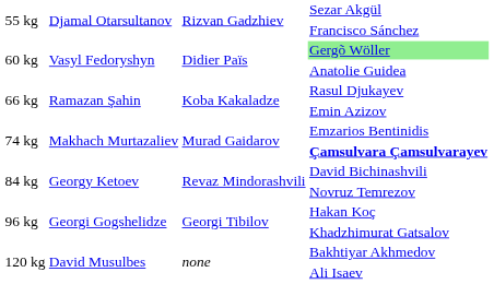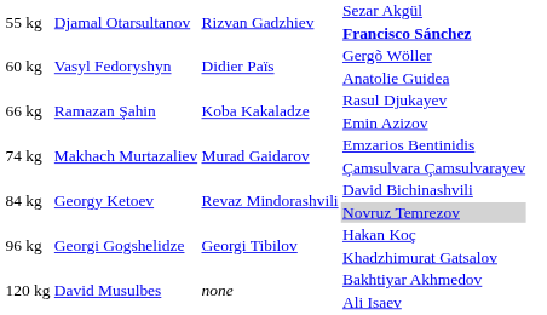Francisco Sánchez | column 4: normal -> bold
Gergõ Wöller | column 4: lightgreen background -> no background
Çamsulvara Çamsulvarayev | column 4: bold -> normal
Novruz Temrezov | column 4: no background -> lightgrey background
